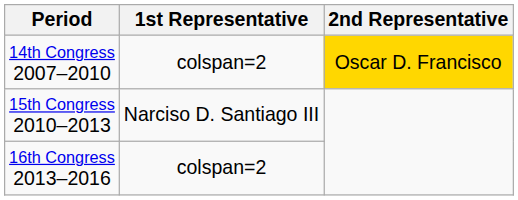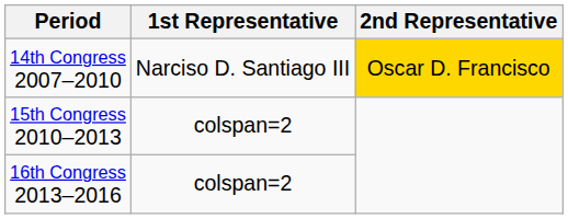14th Congress 2007–2010 | 1st Representative: colspan=2 -> Narciso D. Santiago III
15th Congress 2010–2013 | 1st Representative: Narciso D. Santiago III -> colspan=2
